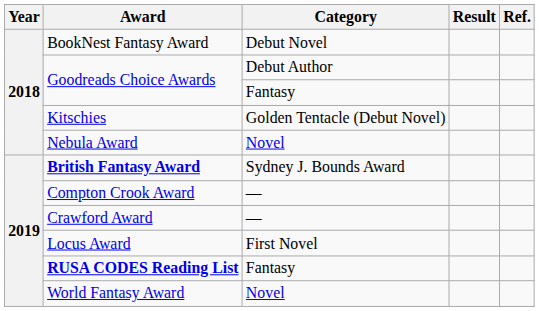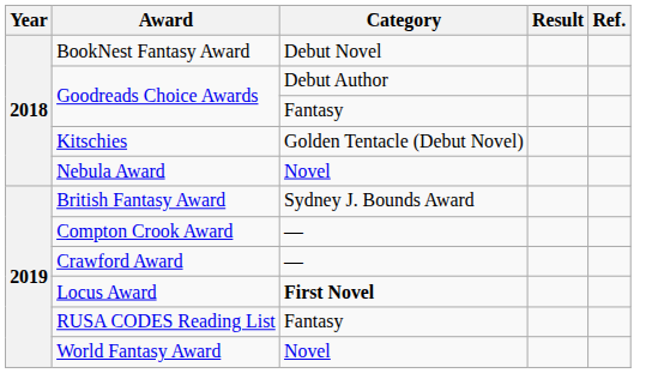British Fantasy Award | Award: bold -> normal
Locus Award | Category: normal -> bold
RUSA CODES Reading List | Award: bold -> normal
